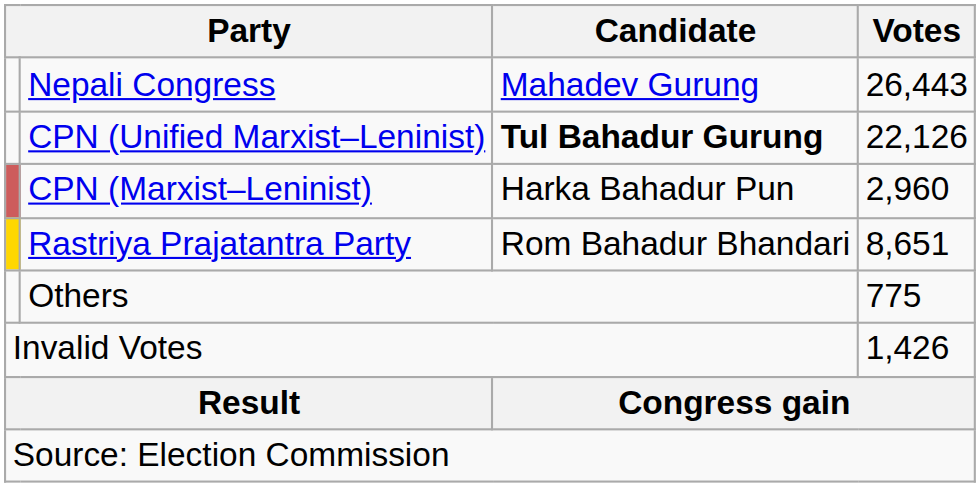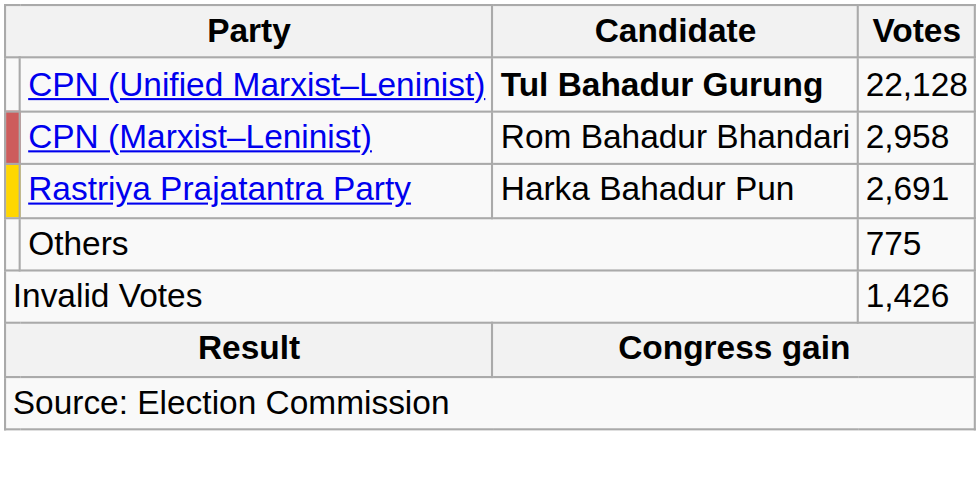- row: Nepali Congress | Mahadev Gurung | 26,443
CPN (Unified Marxist–Leninist) | Votes: 22,126 -> 22,128
CPN (Marxist–Leninist) | Candidate: Harka Bahadur Pun -> Rom Bahadur Bhandari
CPN (Marxist–Leninist) | Votes: 2,960 -> 2,958
Rastriya Prajatantra Party | Candidate: Rom Bahadur Bhandari -> Harka Bahadur Pun
Rastriya Prajatantra Party | Votes: 8,651 -> 2,691
